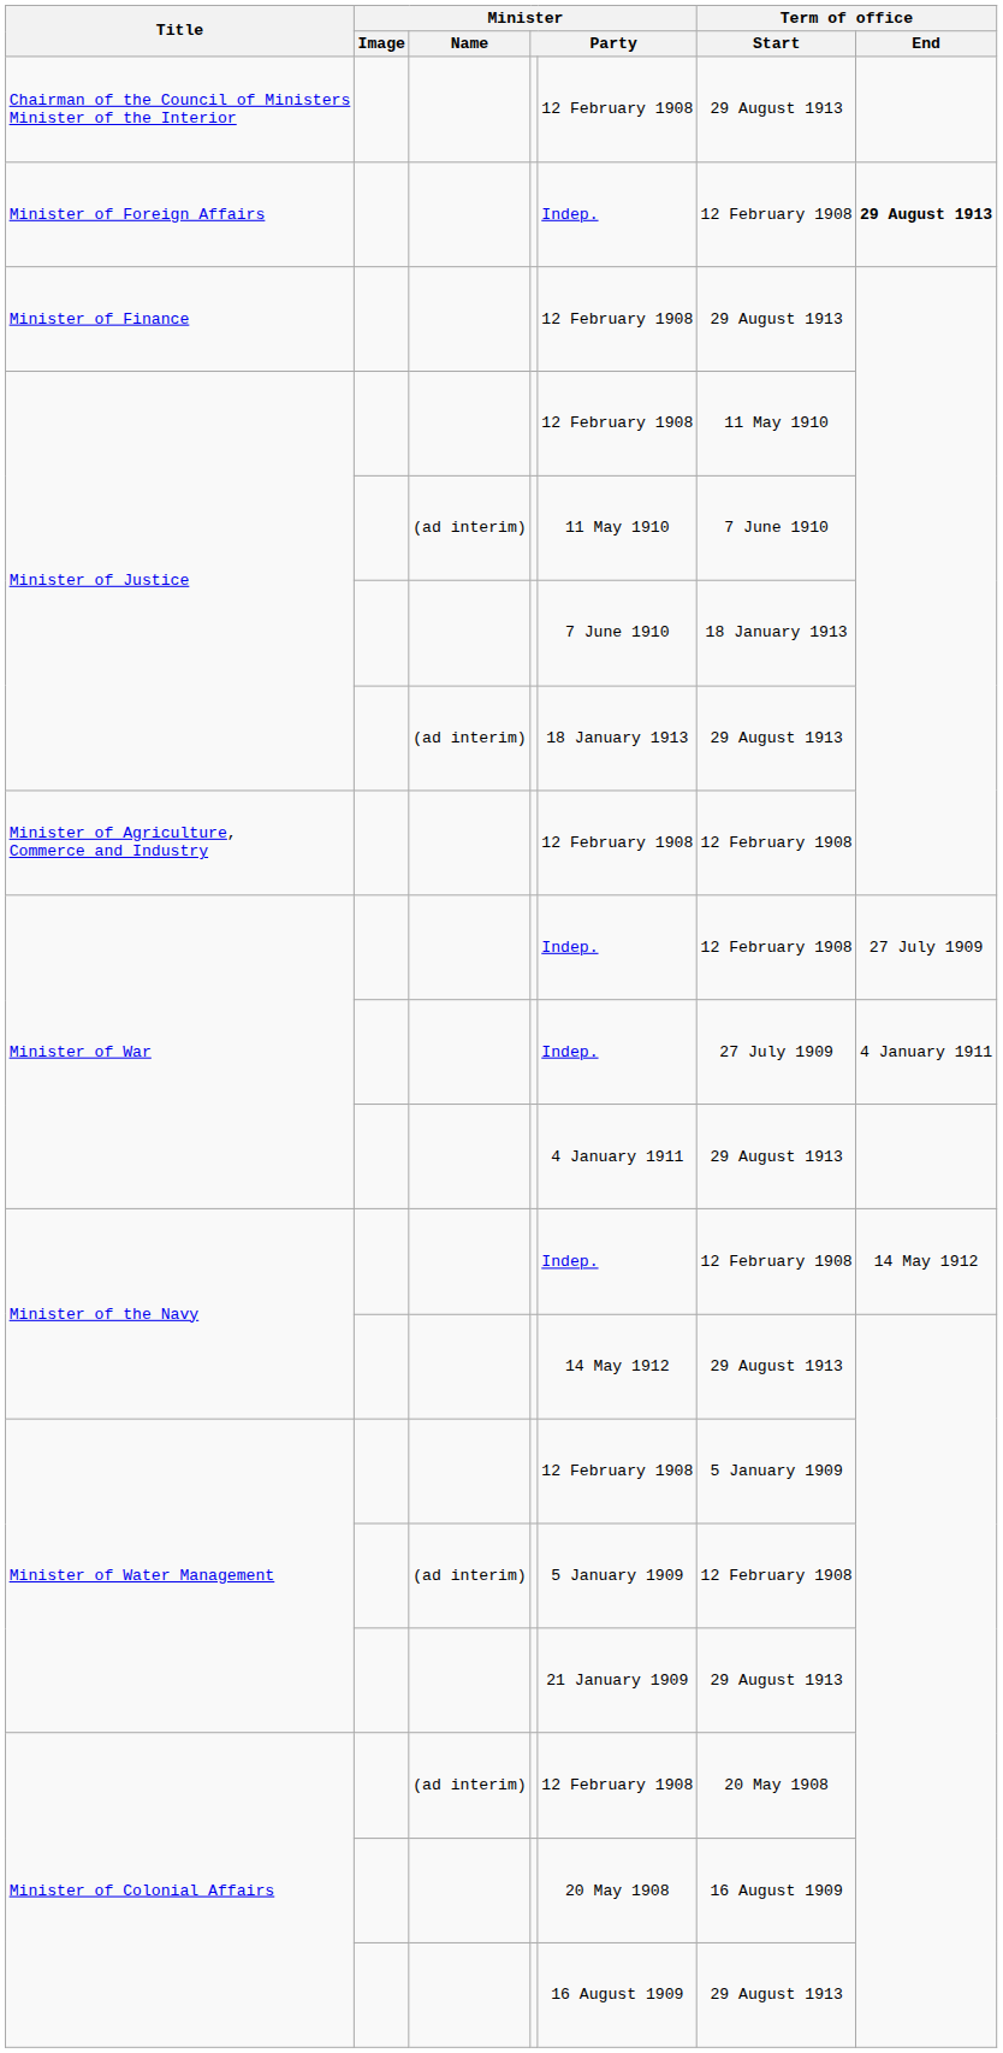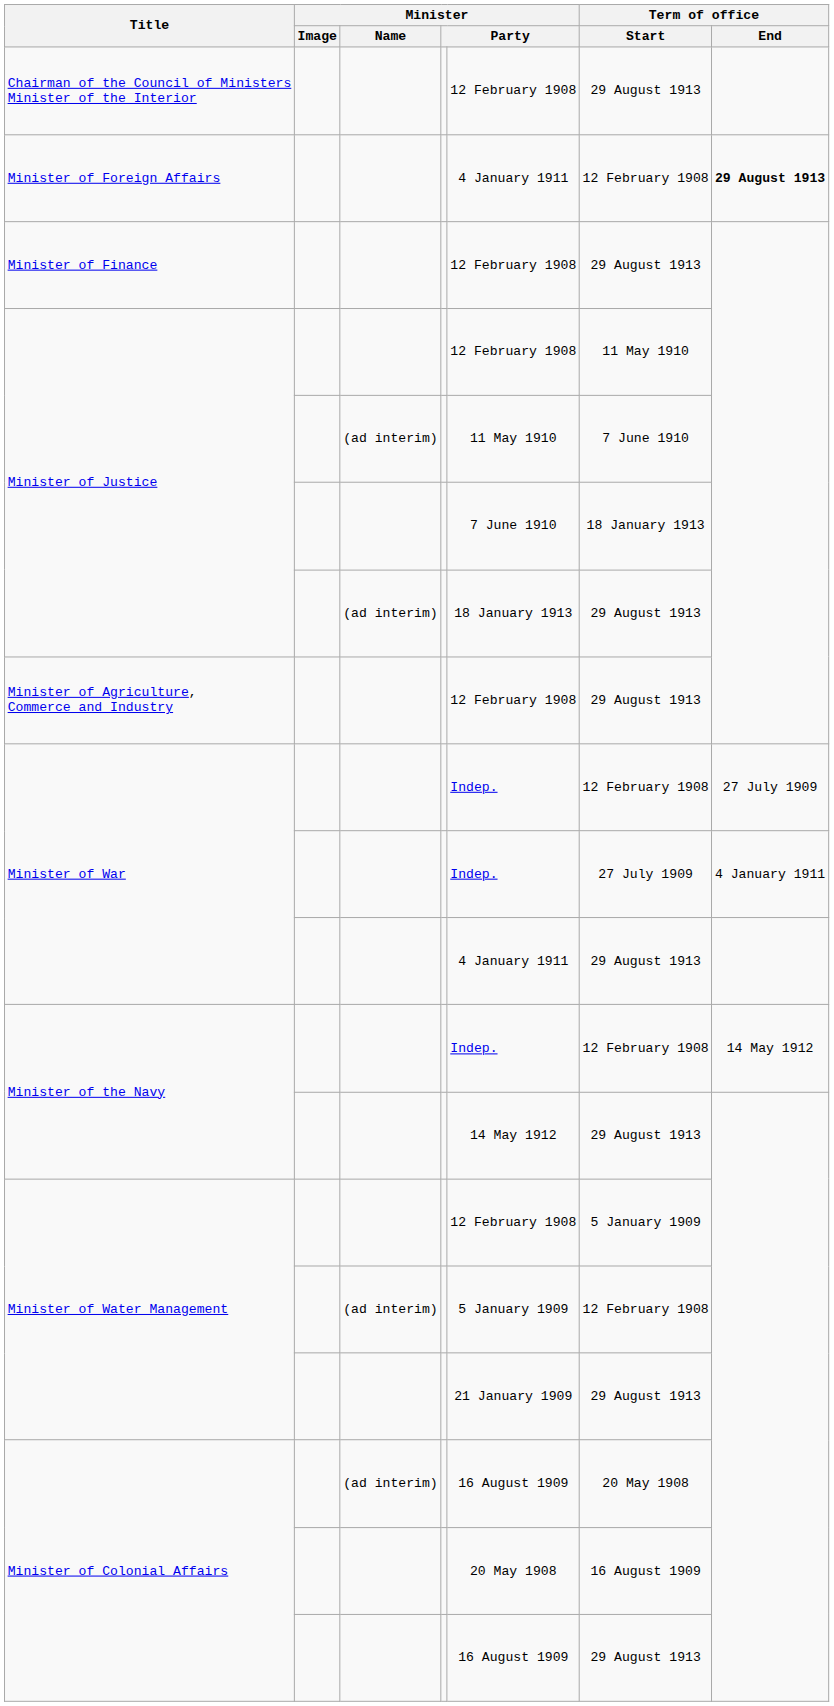Minister of Foreign Affairs | column 5: Indep. -> 4 January 1911
Minister of Agriculture, Commerce and Industry | Term of office / Start: 12 February 1908 -> 29 August 1913
Minister of Colonial Affairs / (ad interim) | column 5: 12 February 1908 -> 16 August 1909
